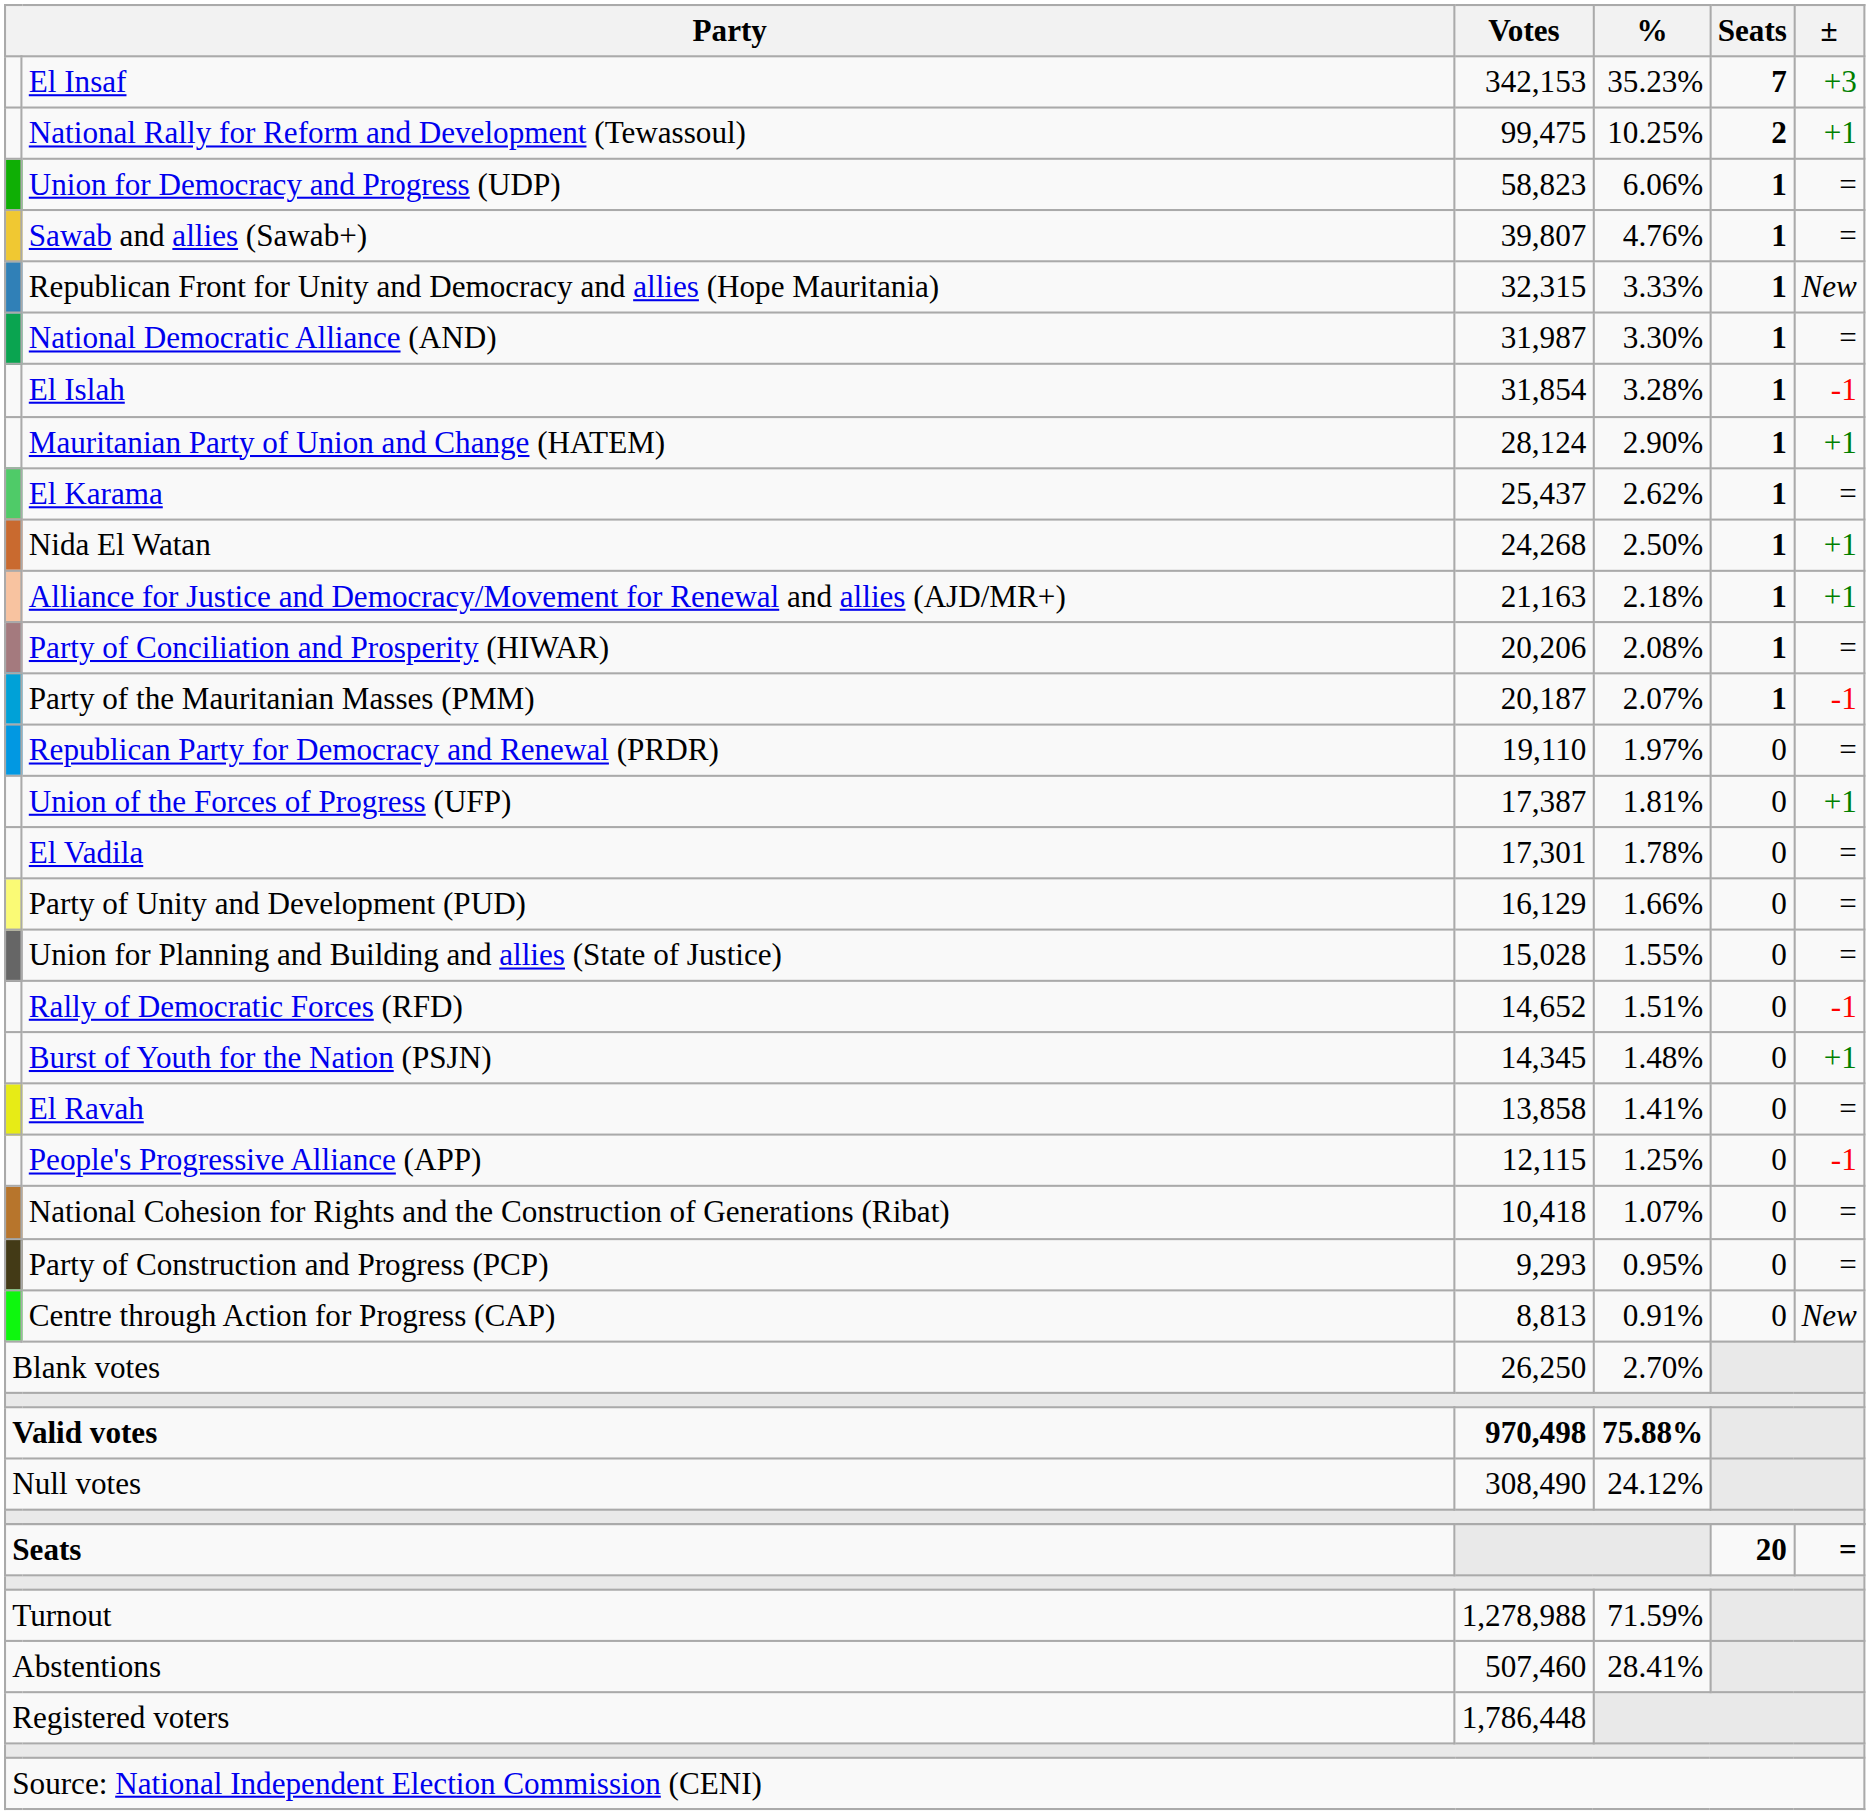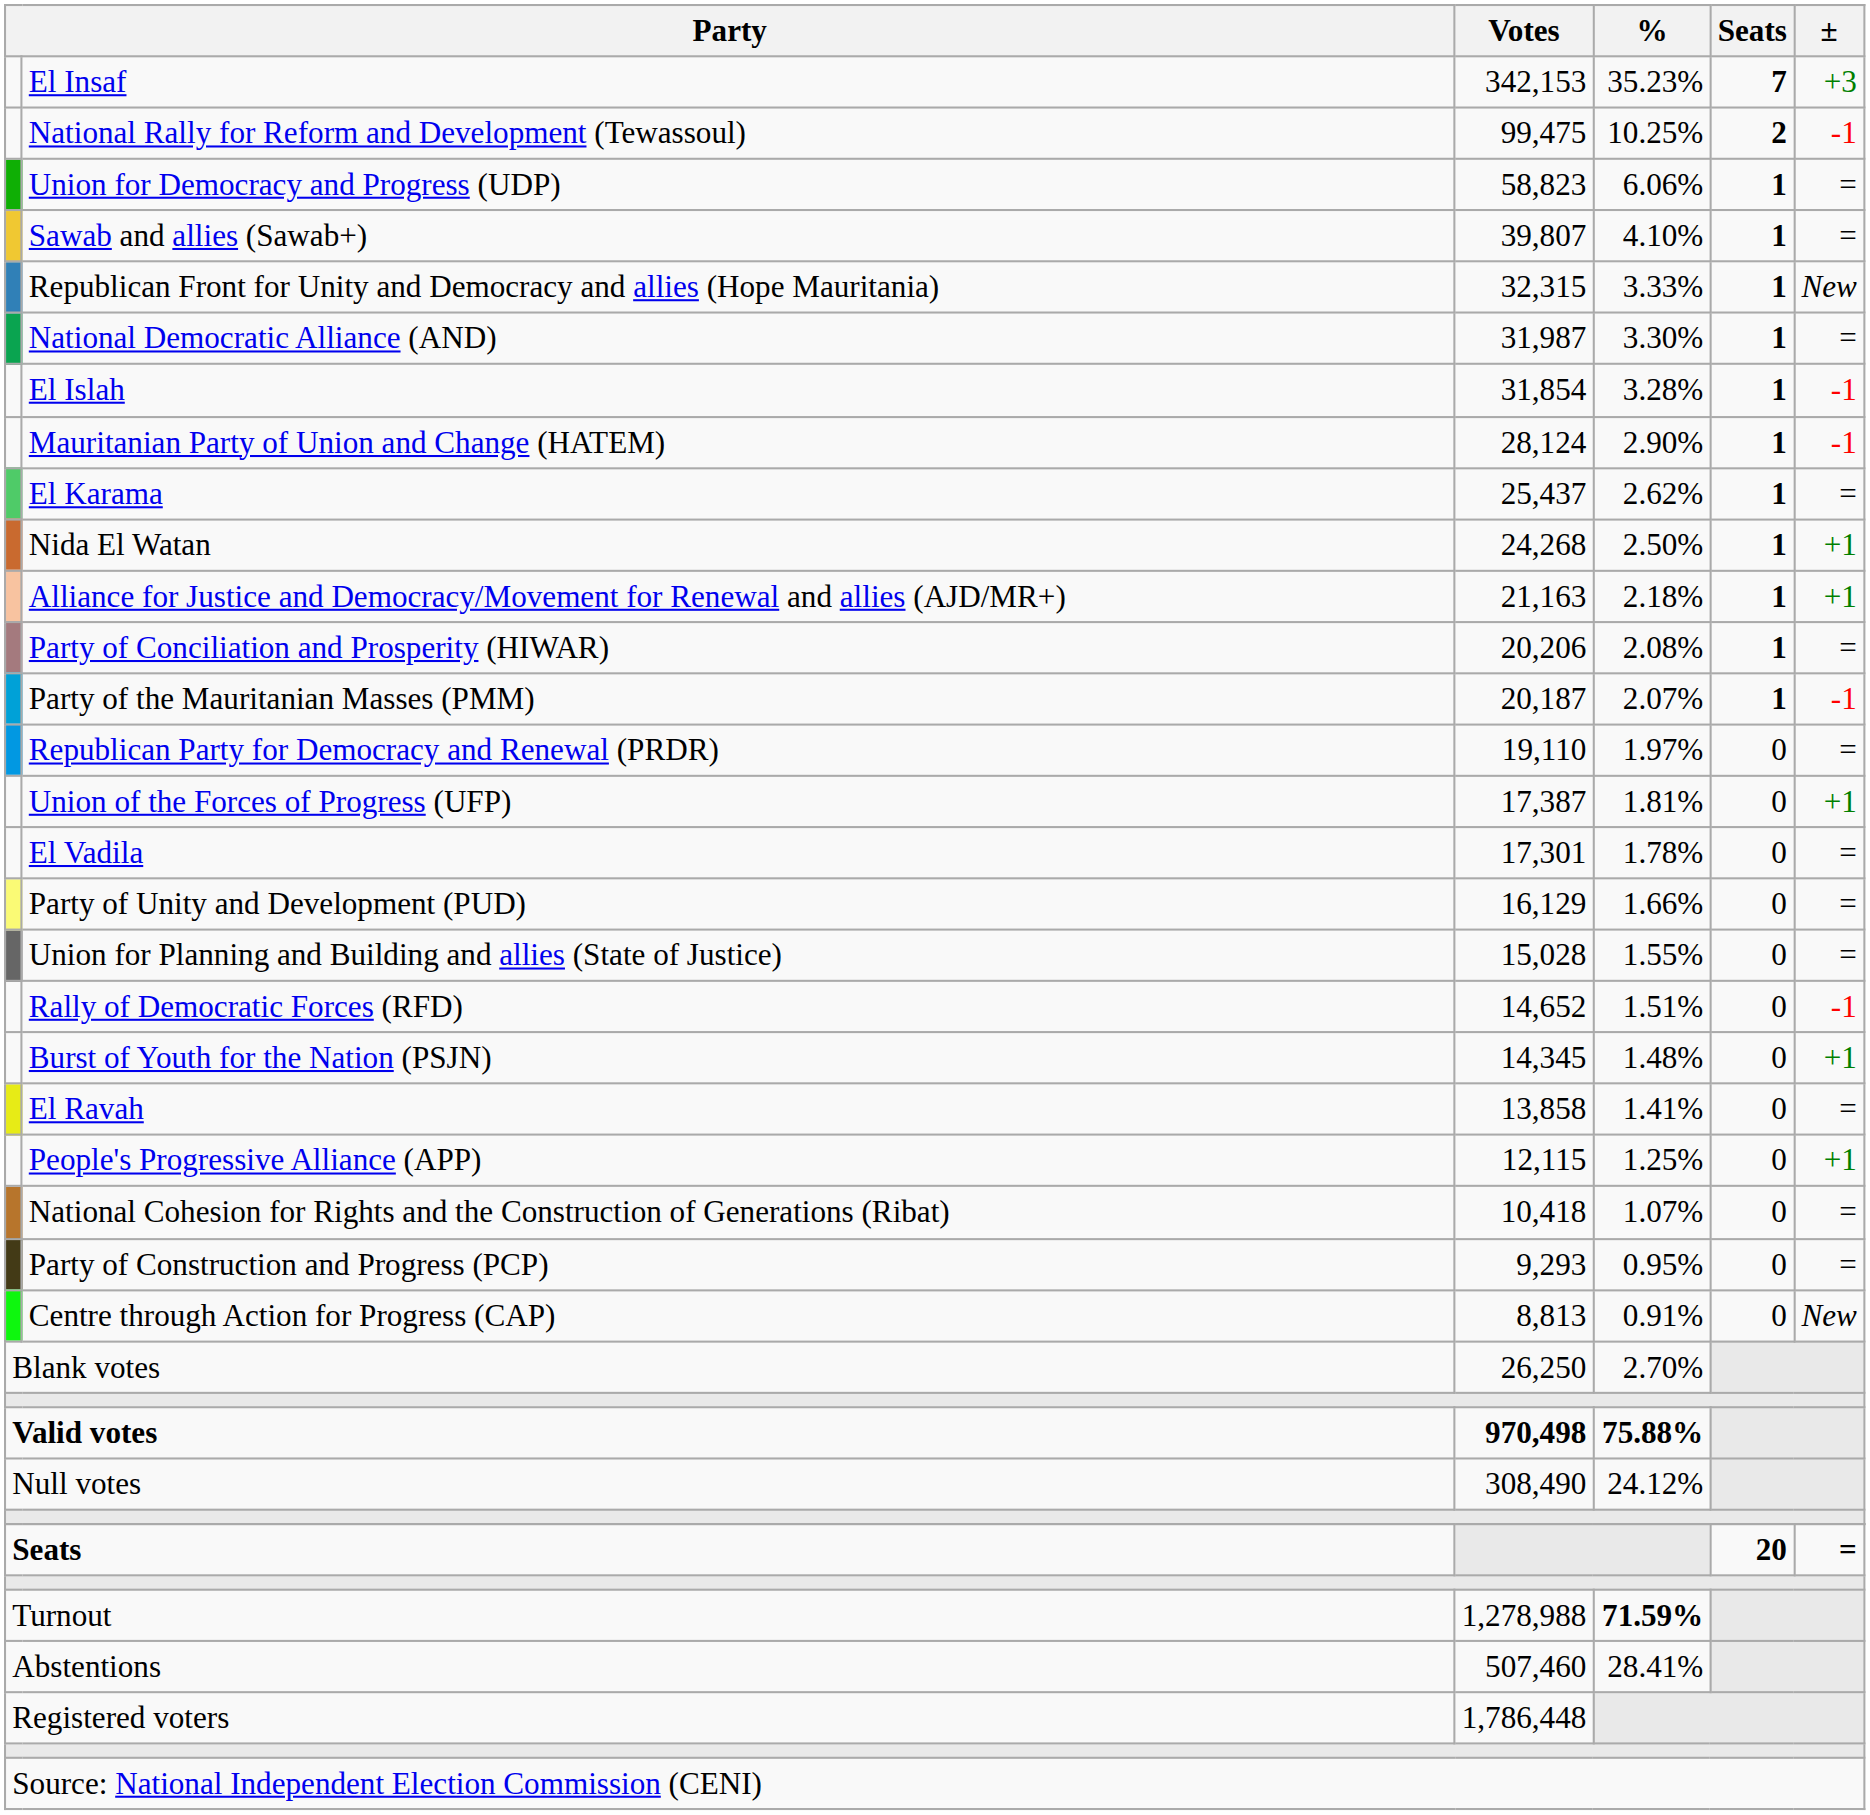National Rally for Reform and Development (Tewassoul) | ±: +1 -> -1
Sawab and allies (Sawab+) | %: 4.76% -> 4.10%
Mauritanian Party of Union and Change (HATEM) | ±: +1 -> -1
People's Progressive Alliance (APP) | ±: -1 -> +1
Turnout | %: normal -> bold
